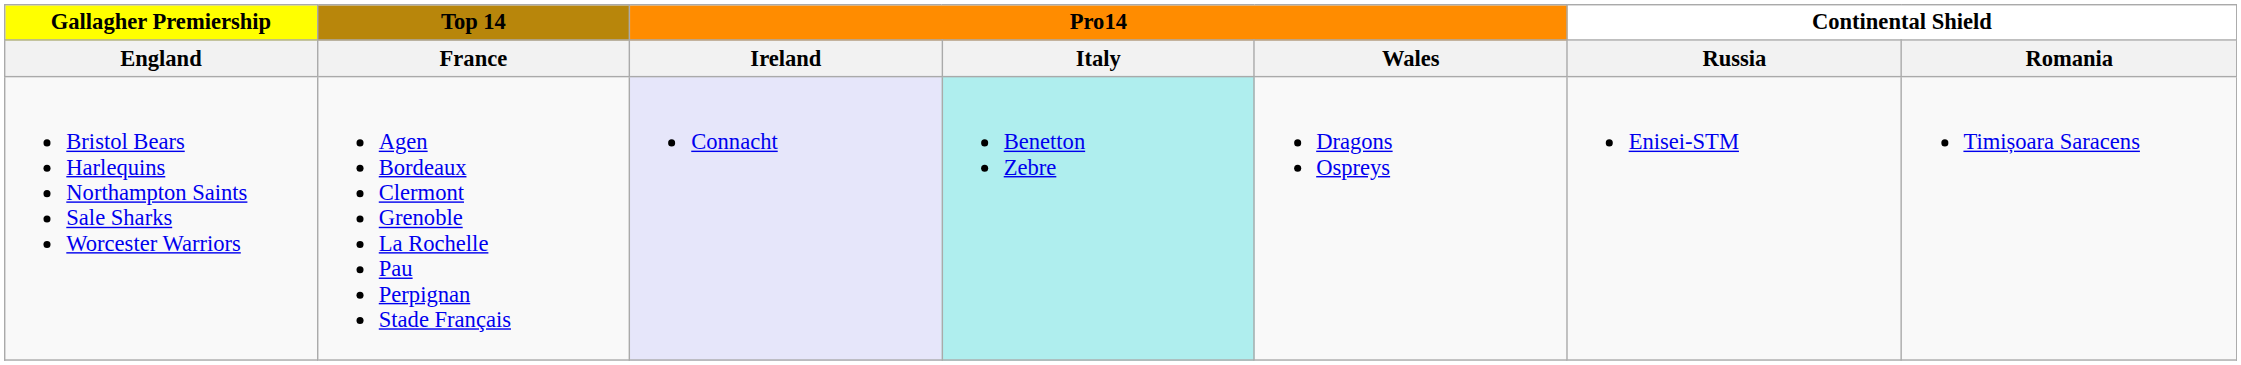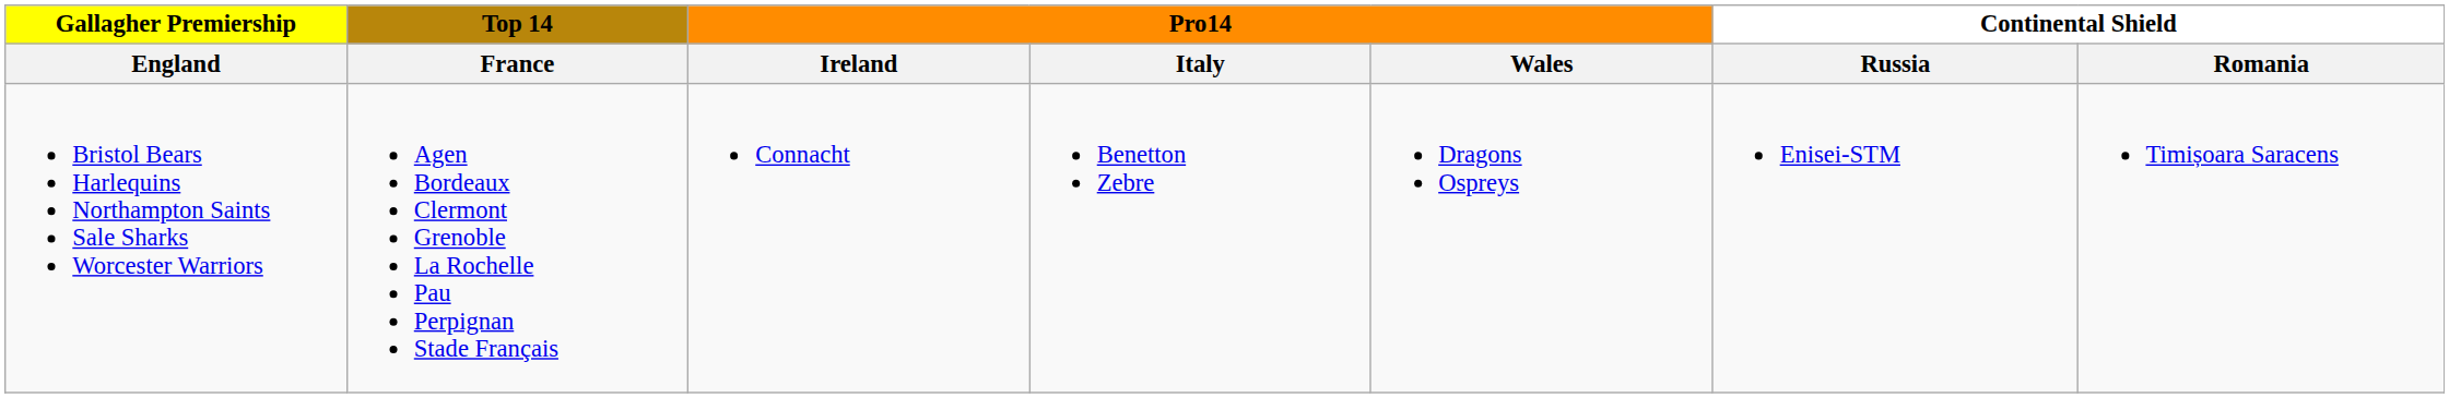row 3 | Pro14 / Ireland: lavender background -> no background
row 3 | Pro14 / Italy: paleturquoise background -> no background
